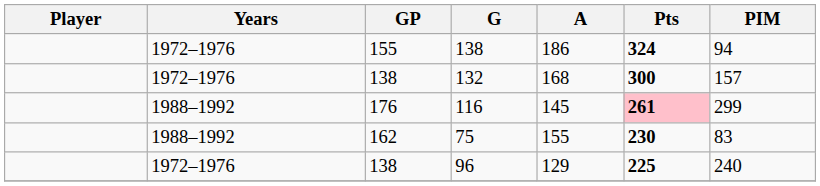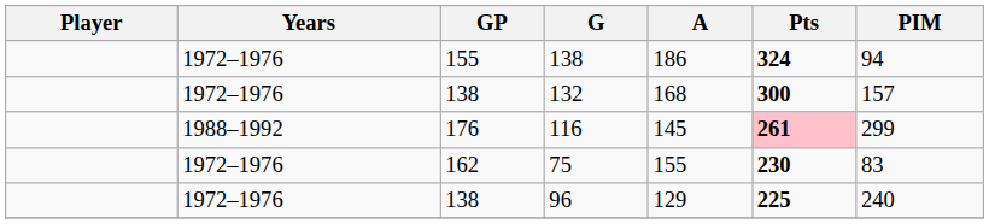75 | Years: 1988–1992 -> 1972–1976
